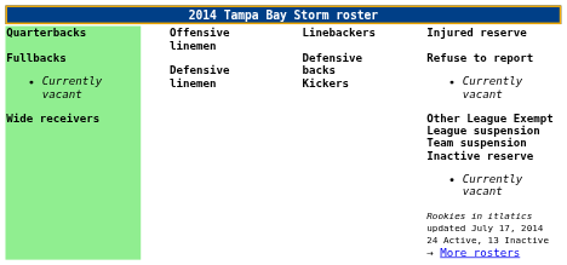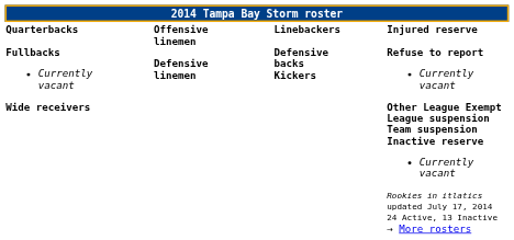Quarterbacks Fullbacks Currently vacant Wide receivers | column 1: lightgreen background -> no background
